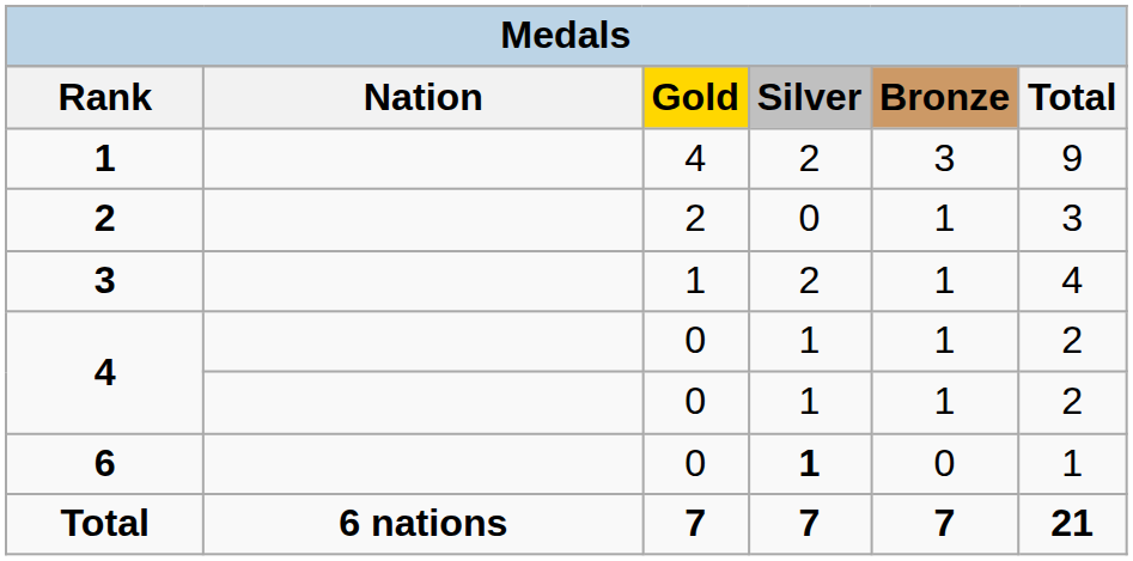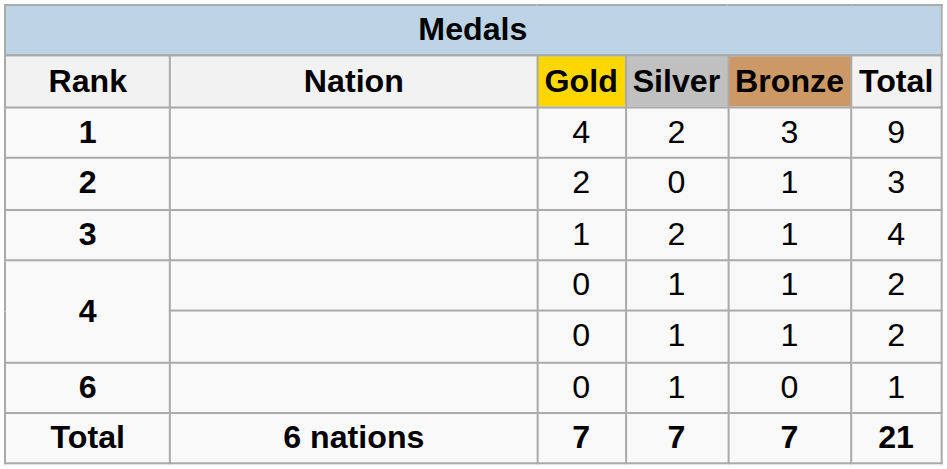6 | column 4: bold -> normal
